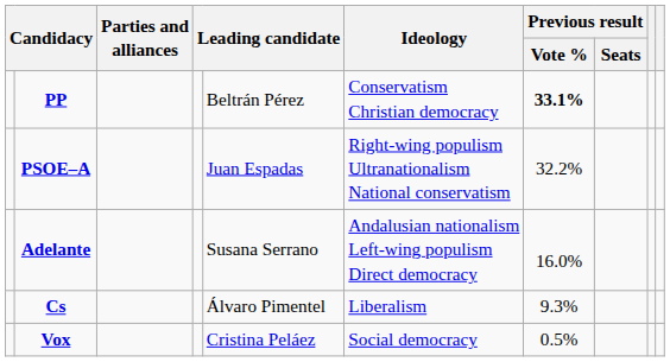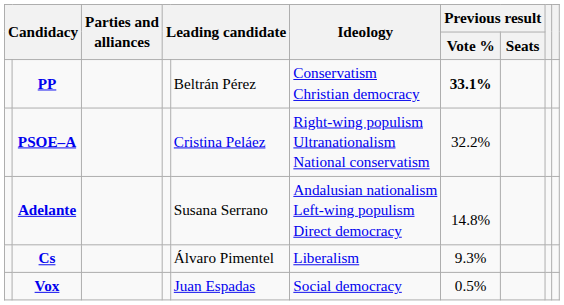PSOE–A | column 5: Juan Espadas -> Cristina Peláez
Adelante | Previous result / Vote %: 16.0% -> 14.8%
Vox | column 5: Cristina Peláez -> Juan Espadas
